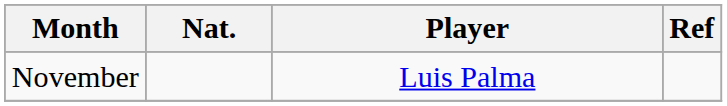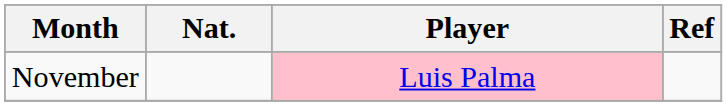November | Player: no background -> pink background
